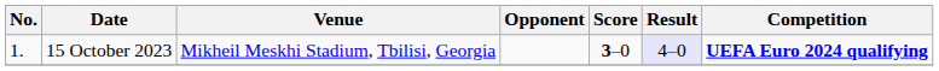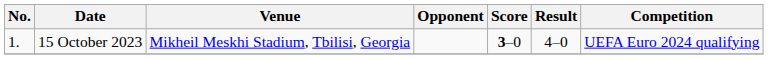15 October 2023 | Result: lavender background -> no background
15 October 2023 | Competition: bold -> normal
